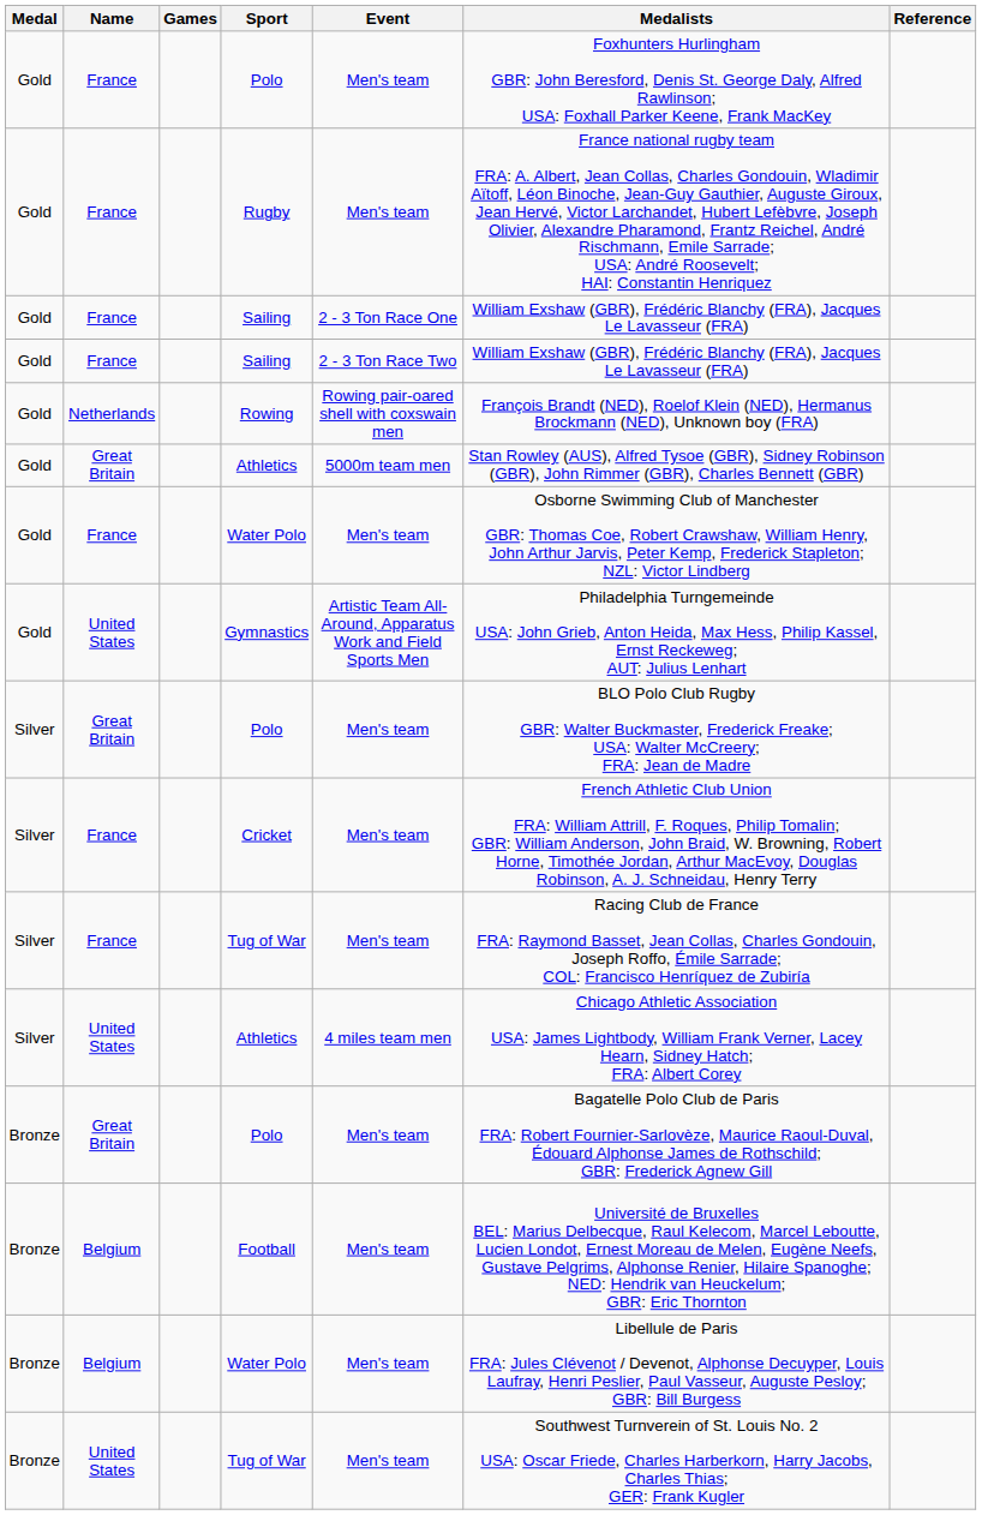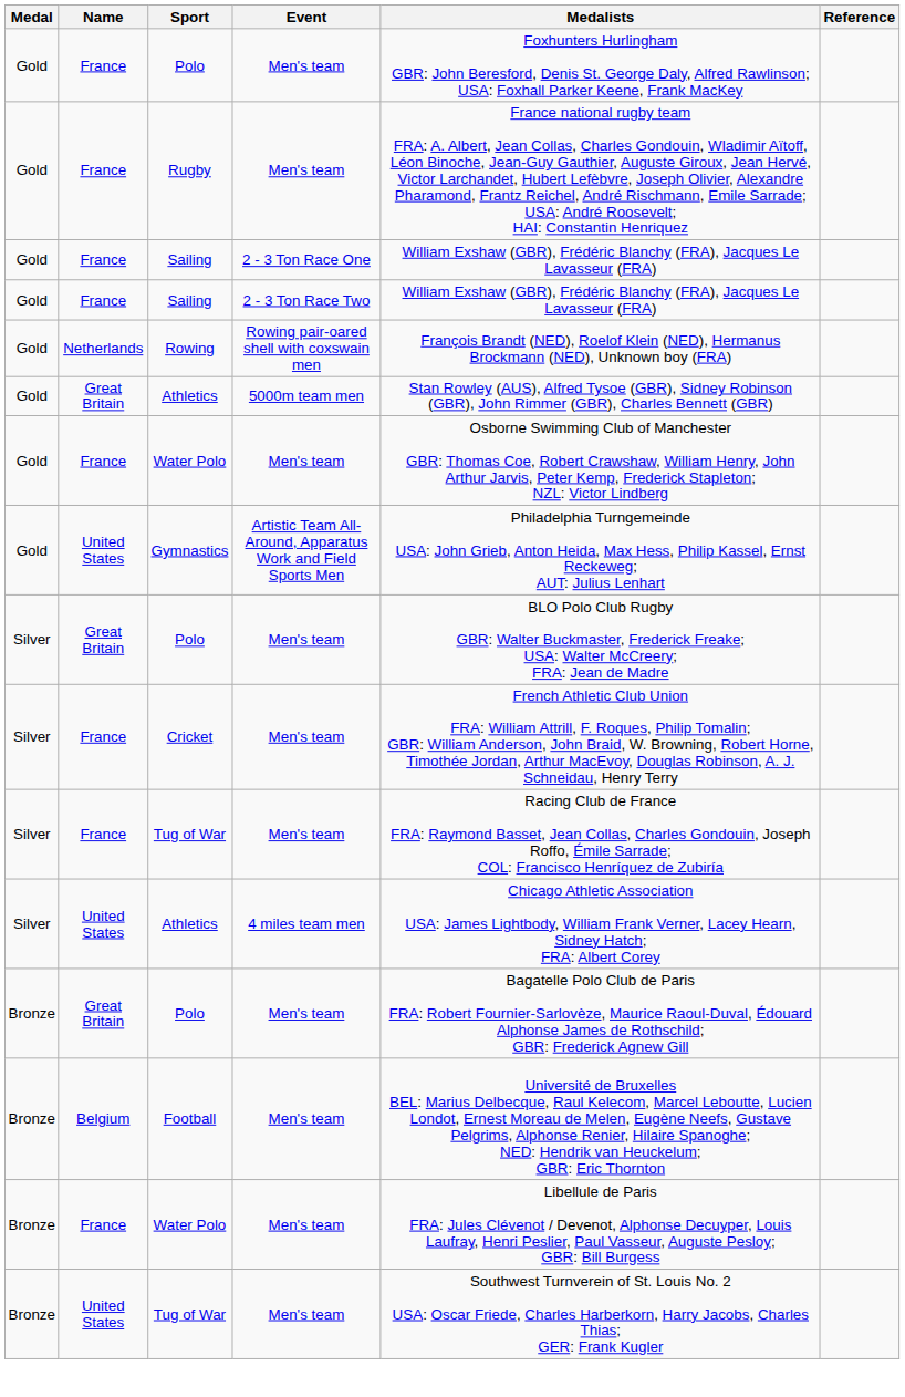- column: Games
Bronze / Water Polo | Name: Belgium -> France
